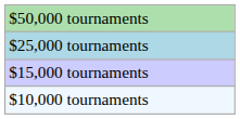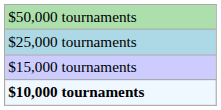row 4 | column 1: normal -> bold
